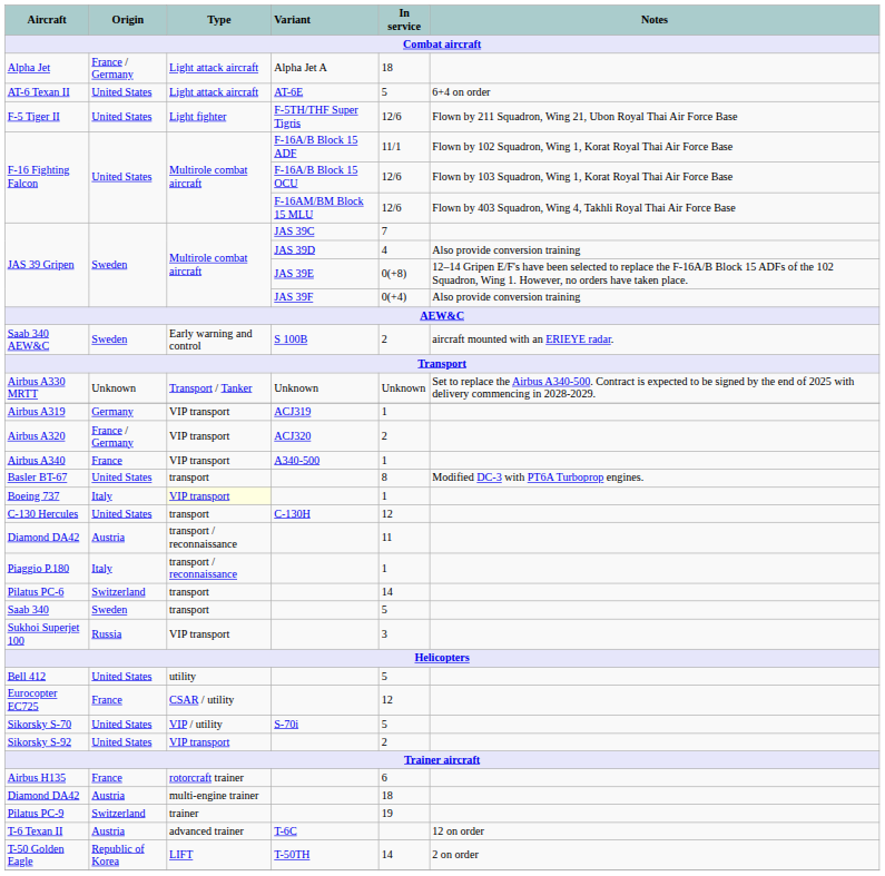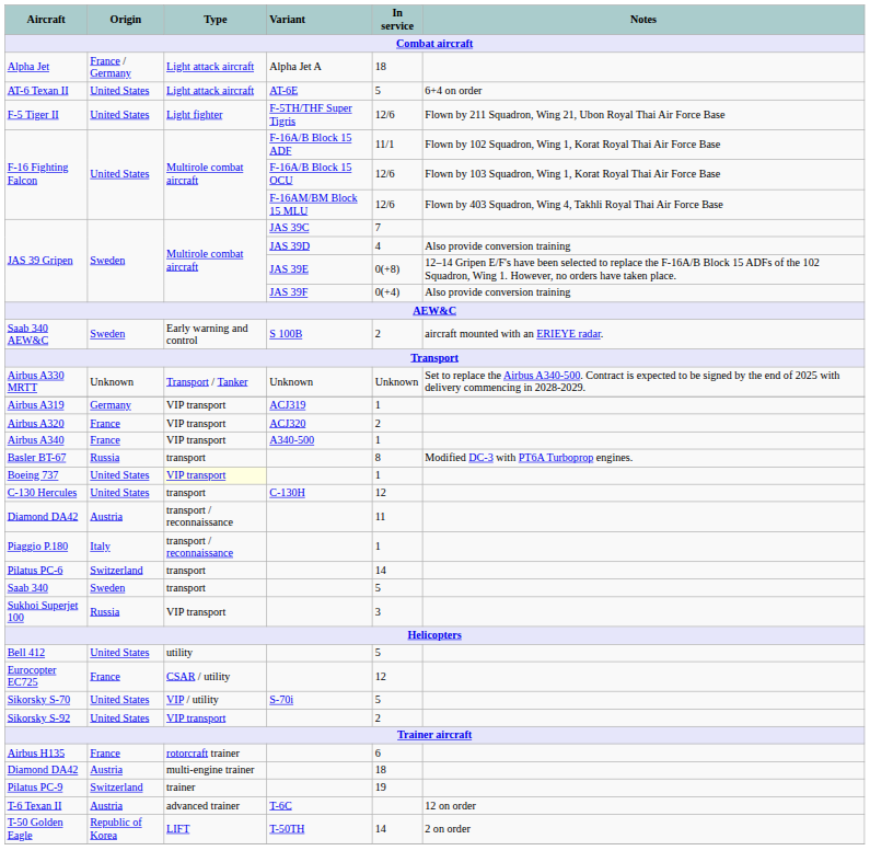Airbus A320 | Origin: France / Germany -> France
Basler BT-67 | Origin: United States -> Russia
Boeing 737 | Origin: Italy -> United States
